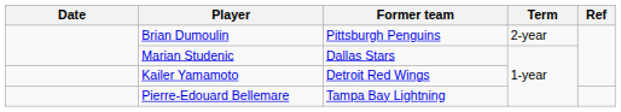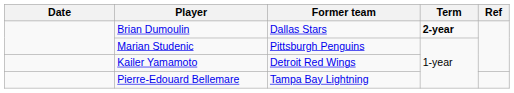Brian Dumoulin | Former team: Pittsburgh Penguins -> Dallas Stars
Brian Dumoulin | Term: normal -> bold
Marian Studenic | Former team: Dallas Stars -> Pittsburgh Penguins
